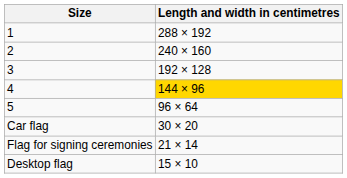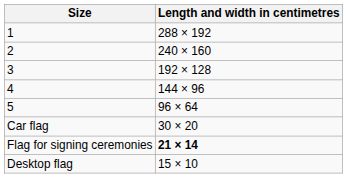4 | Length and width in centimetres: gold background -> no background
Flag for signing ceremonies | Length and width in centimetres: normal -> bold
